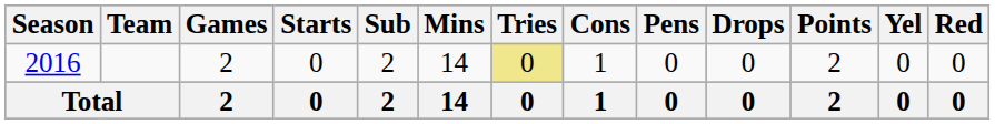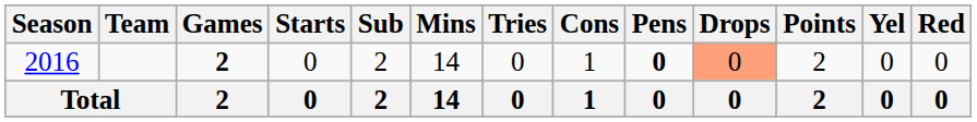2016 | Games: normal -> bold
2016 | Tries: khaki background -> no background
2016 | Pens: normal -> bold
2016 | Drops: no background -> lightsalmon background
